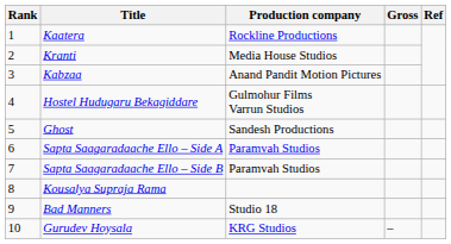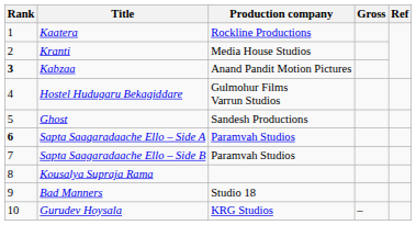Kabzaa | Rank: normal -> bold
Sapta Saagaradaache Ello – Side A | Rank: normal -> bold
